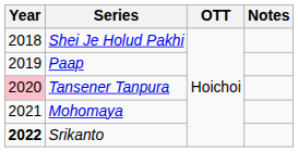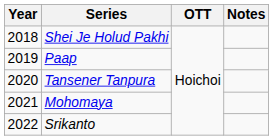Tansener Tanpura | Year: pink background -> no background
Srikanto | Year: bold -> normal
